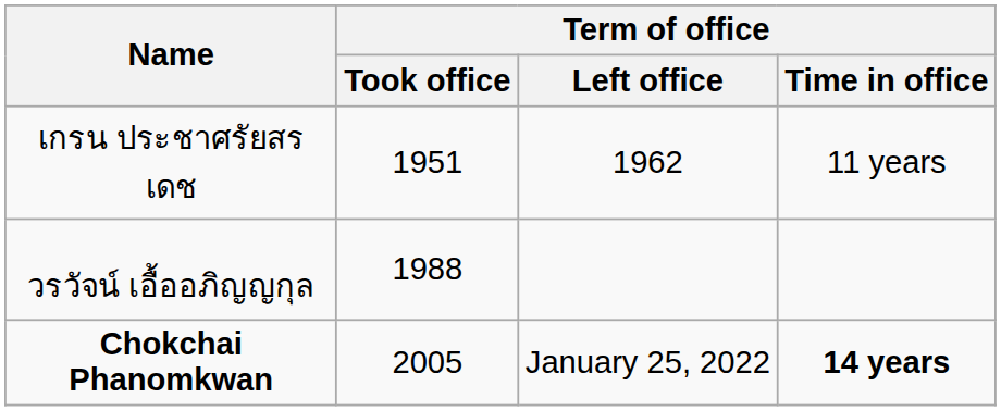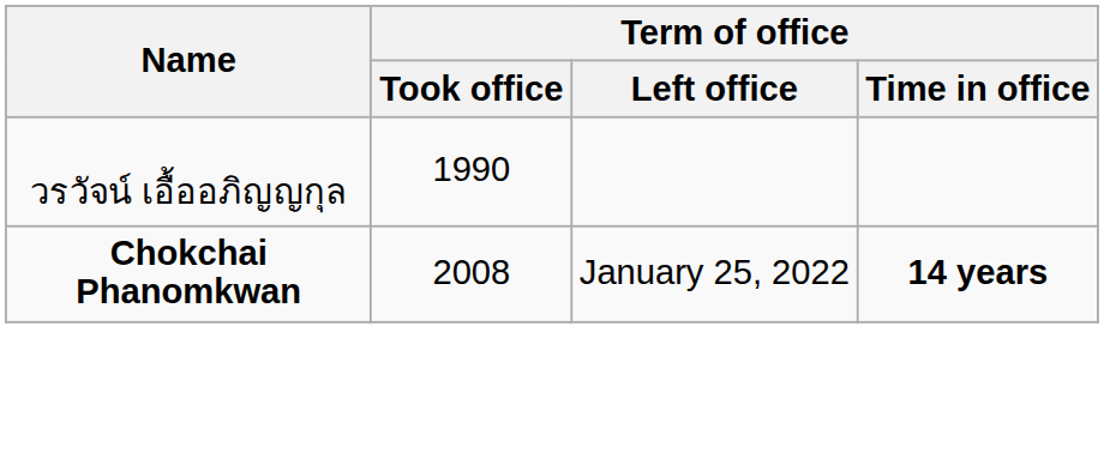- row: เกรน ประชาศรัยสรเดช | 1951 | 1962 | 11 years
วรวัจน์ เอื้ออภิญญกุล | Term of office / Took office: 1988 -> 1990
Chokchai Phanomkwan | Term of office / Took office: 2005 -> 2008
